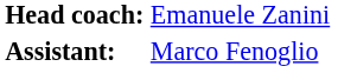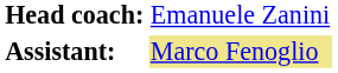Assistant: | column 2: no background -> khaki background
